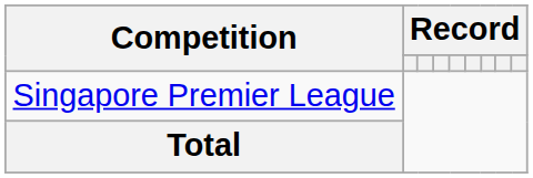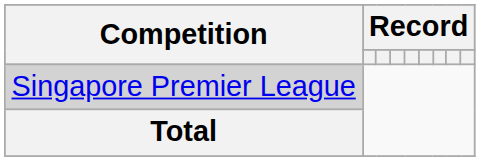Singapore Premier League | Competition: no background -> lightgrey background
